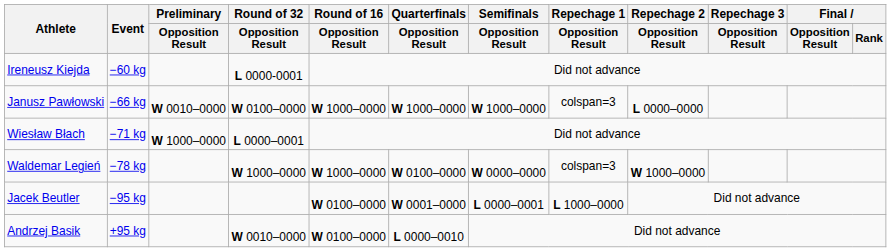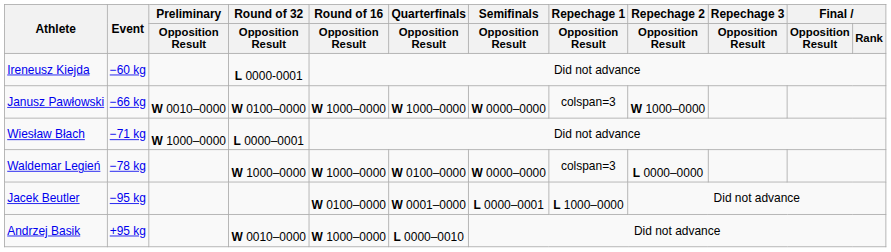Janusz Pawłowski | Semifinals / Opposition Result: W 1000–0000 -> W 0000–0000
Janusz Pawłowski | Repechage 2 / Opposition Result: L 0000–0000 -> W 1000–0000
Waldemar Legień | Repechage 2 / Opposition Result: W 1000–0000 -> L 0000–0000
Andrzej Basik | Round of 16 / Opposition Result: W 0100–0000 -> W 1000–0000
